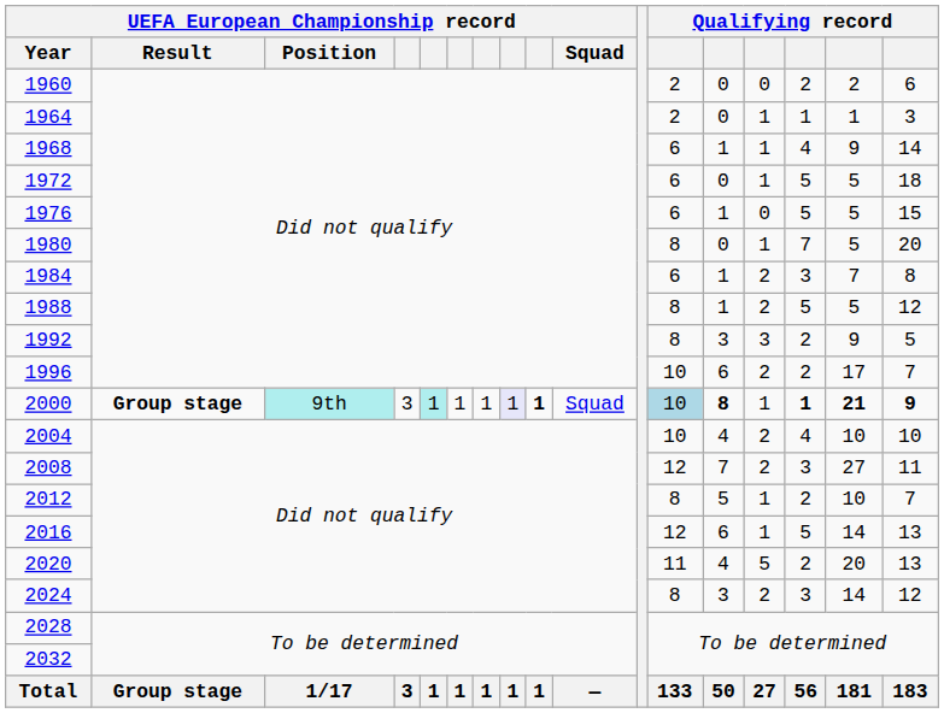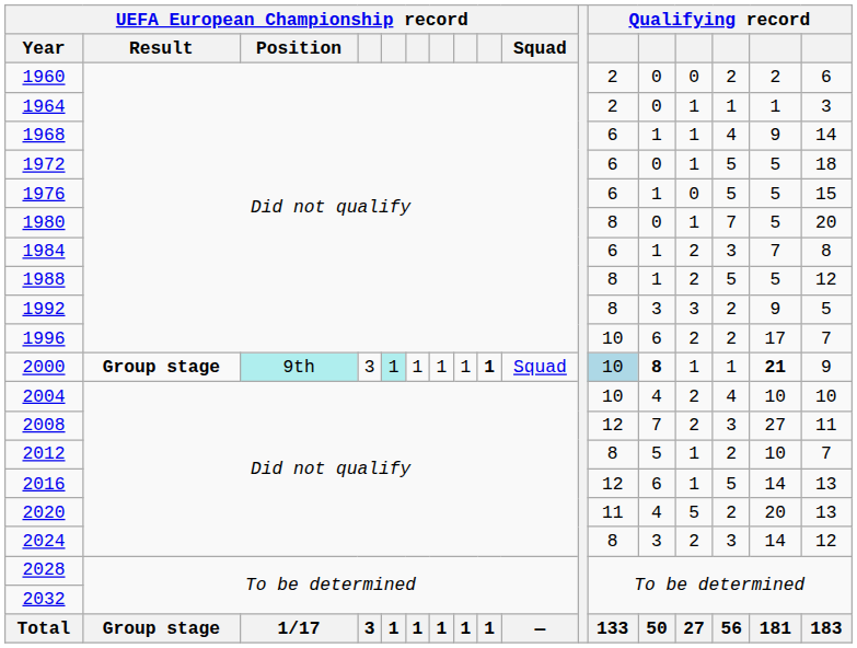2000 | column 8: lavender background -> no background
2000 | column 15: bold -> normal
2000 | column 17: bold -> normal
